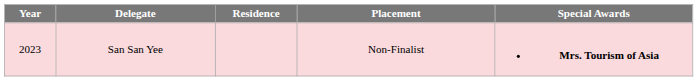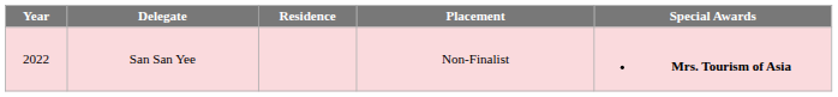San San Yee | Year: 2023 -> 2022
